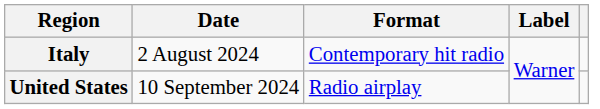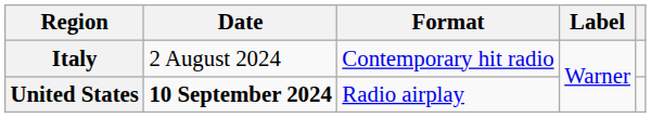United States | Date: normal -> bold
